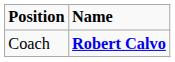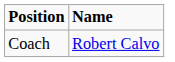Coach | Name: bold -> normal
